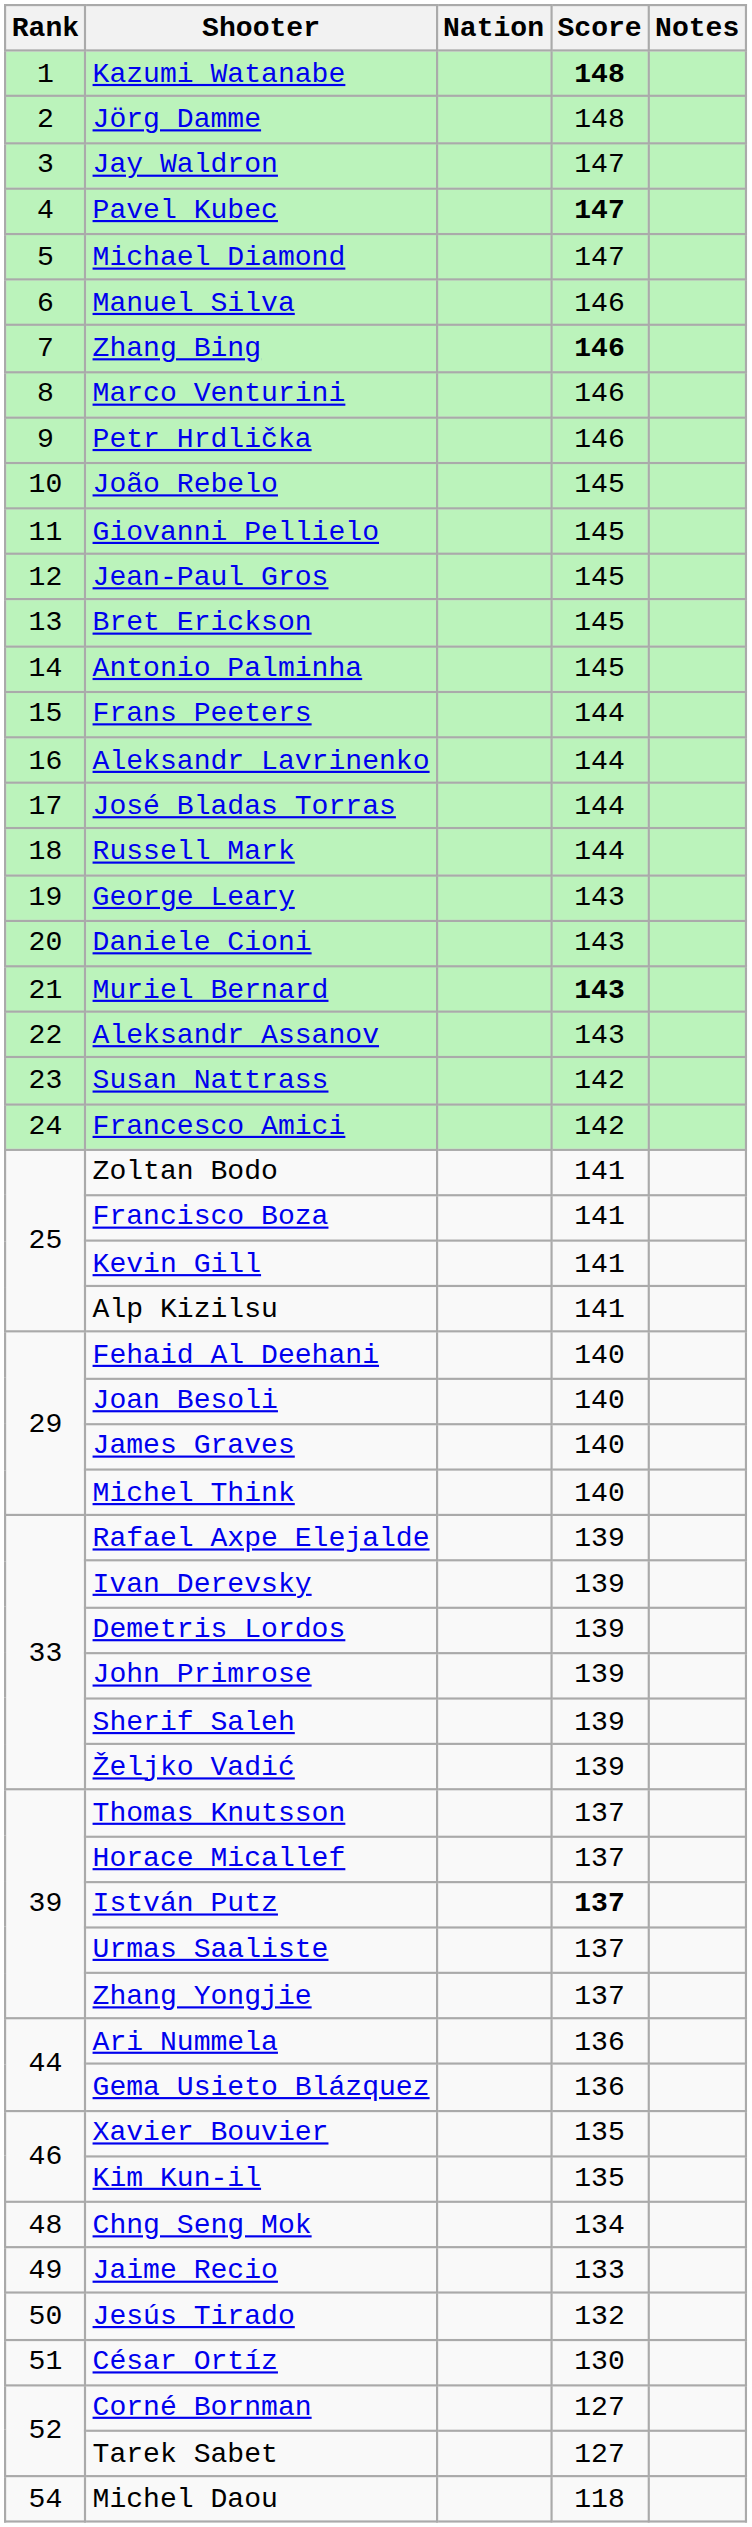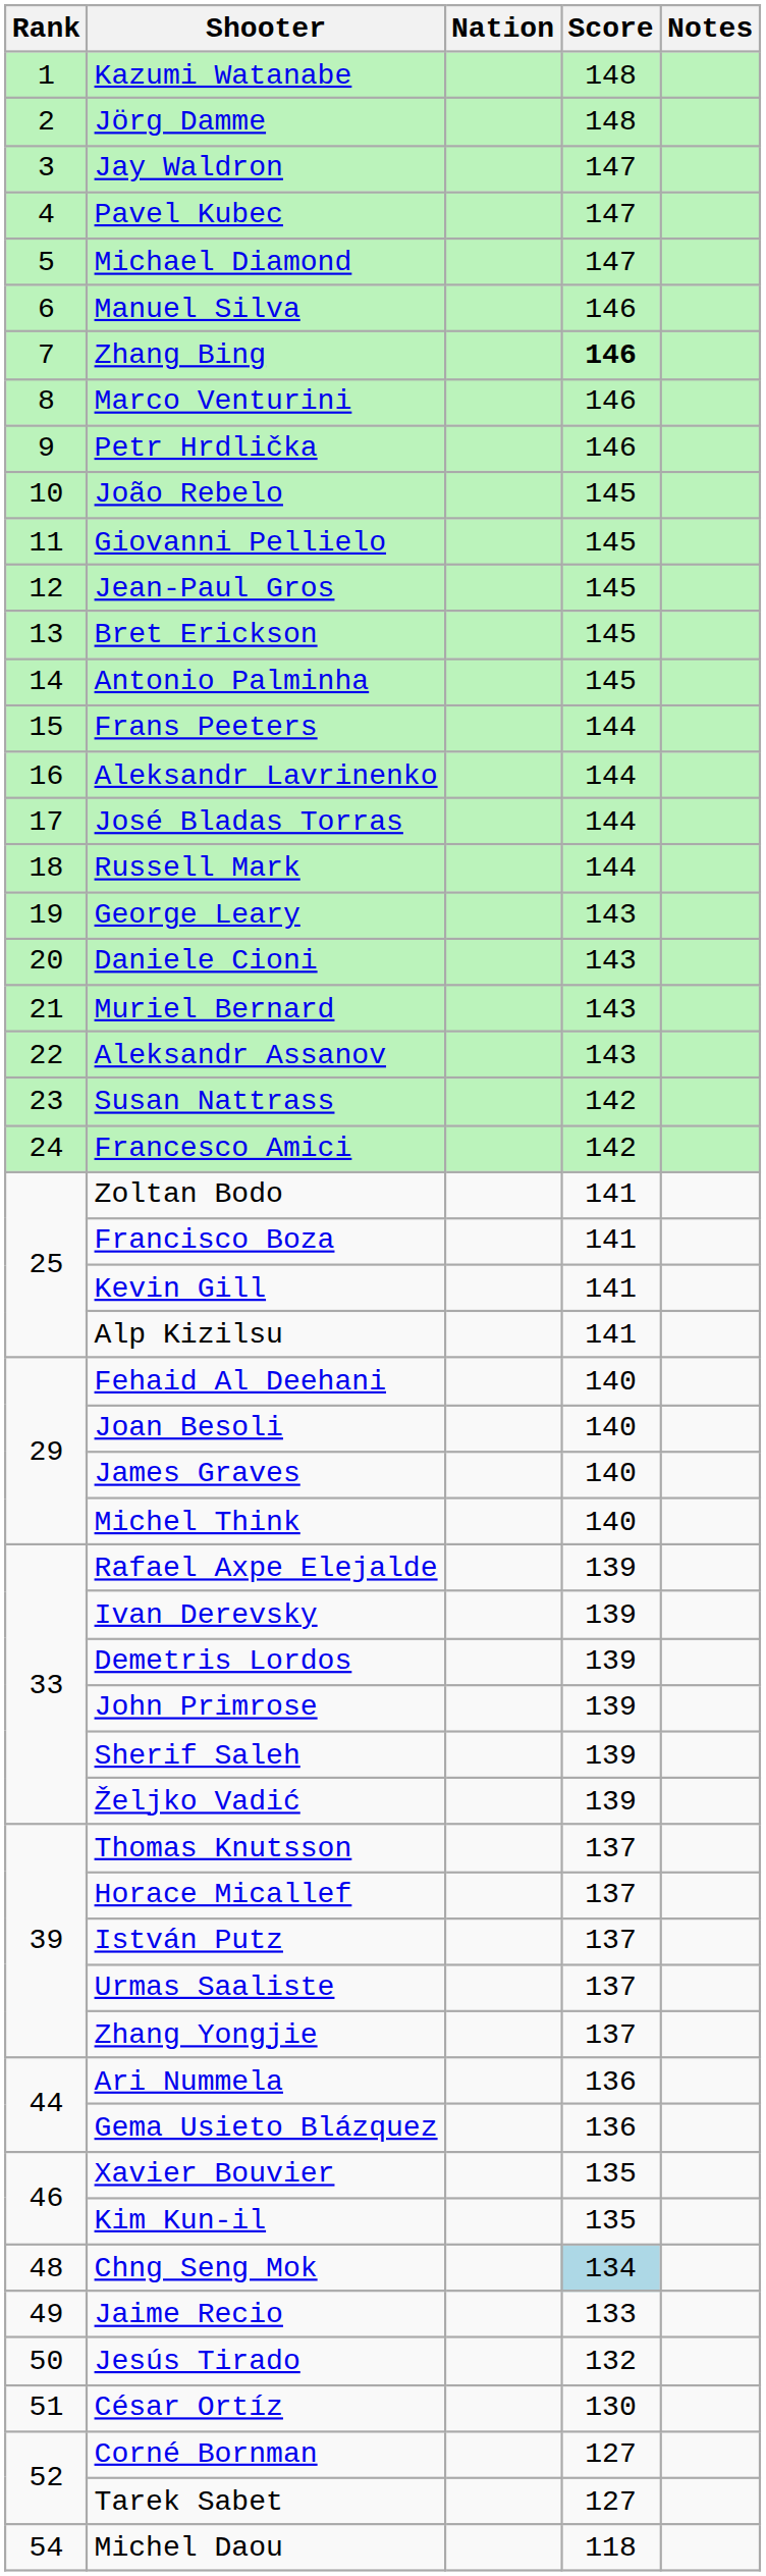Kazumi Watanabe | Score: bold -> normal
Pavel Kubec | Score: bold -> normal
Muriel Bernard | Score: bold -> normal
István Putz | Score: bold -> normal
Chng Seng Mok | Score: no background -> lightblue background
